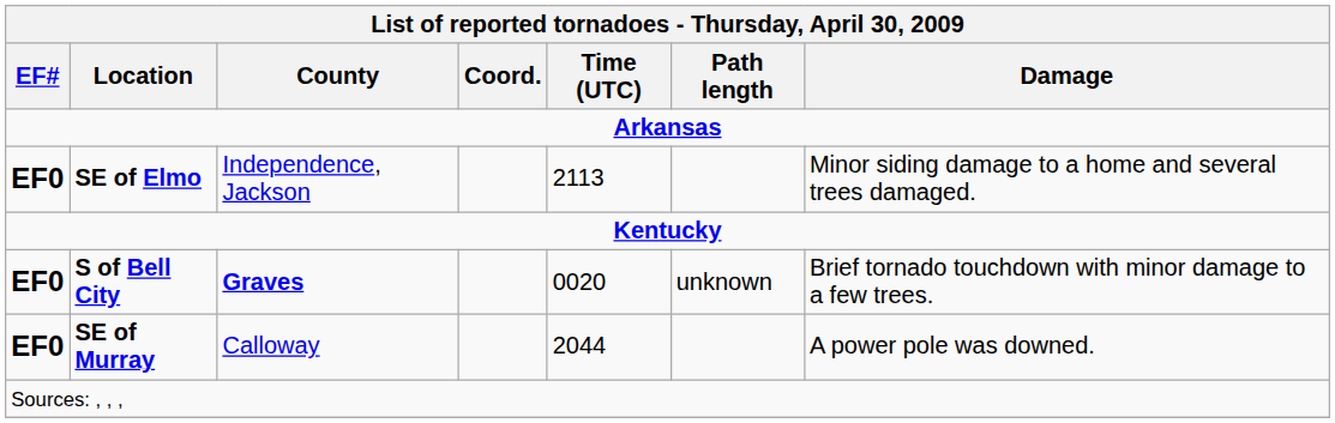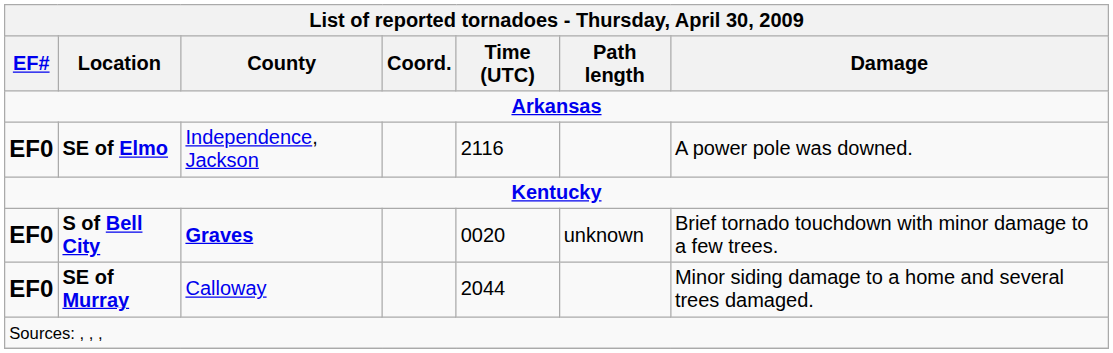SE of Elmo | Time (UTC): 2113 -> 2116
SE of Elmo | Damage: Minor siding damage to a home and several trees damaged. -> A power pole was downed.
SE of Murray | Damage: A power pole was downed. -> Minor siding damage to a home and several trees damaged.
